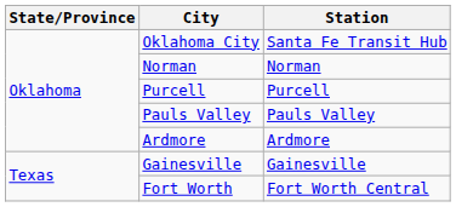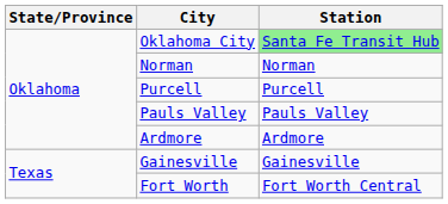Oklahoma City | Station: no background -> lightgreen background
